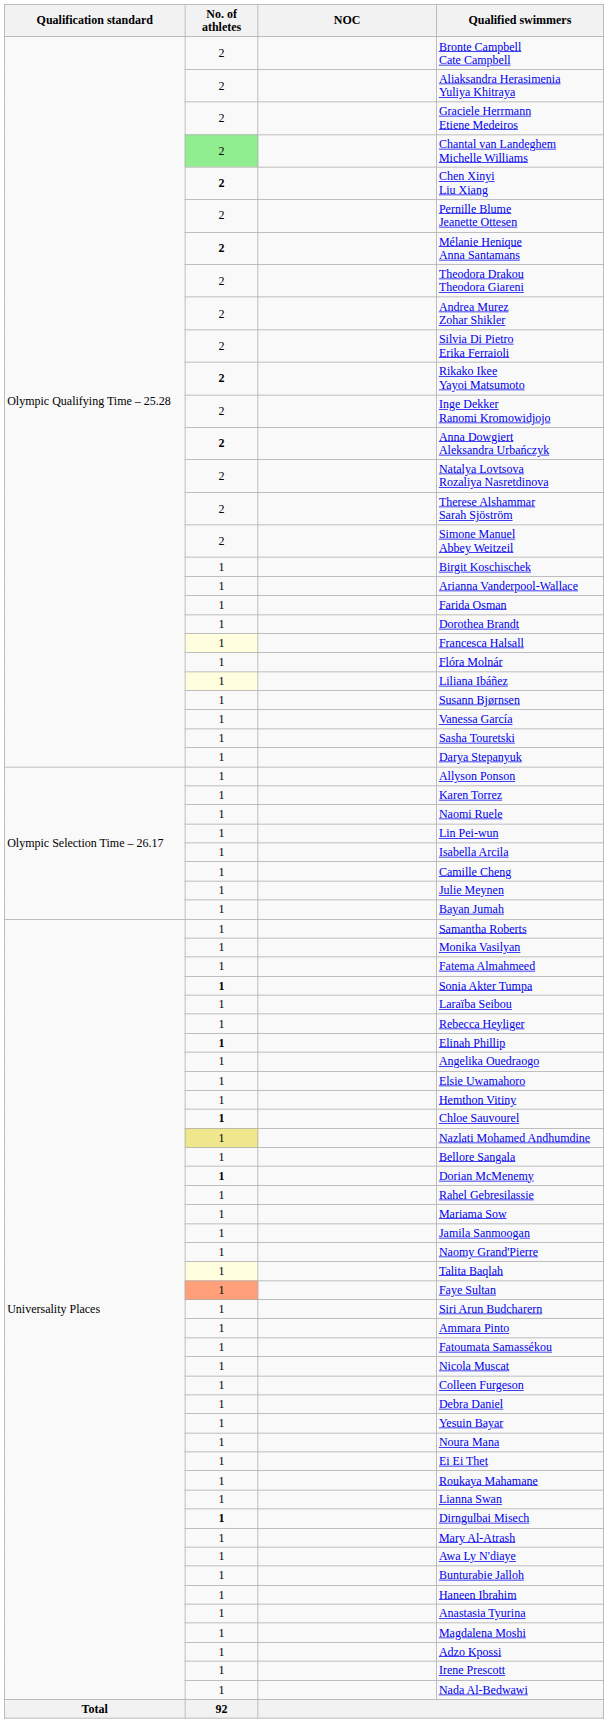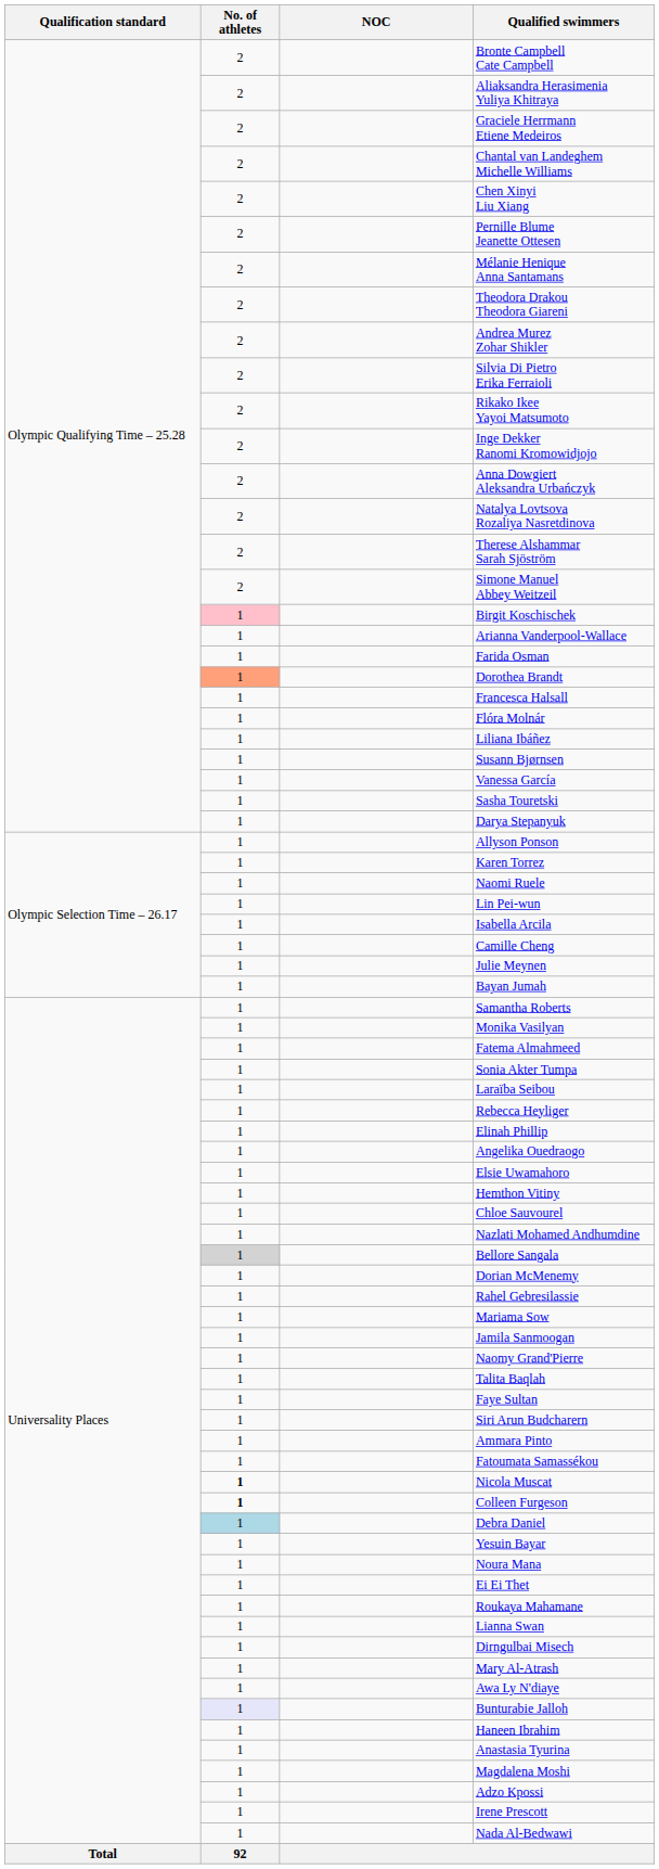Chantal van Landeghem Michelle Williams | No. of athletes: lightgreen background -> no background
Chen Xinyi Liu Xiang | No. of athletes: bold -> normal
Mélanie Henique Anna Santamans | No. of athletes: bold -> normal
Rikako Ikee Yayoi Matsumoto | No. of athletes: bold -> normal
Anna Dowgiert Aleksandra Urbańczyk | No. of athletes: bold -> normal
Birgit Koschischek | No. of athletes: no background -> pink background
Dorothea Brandt | No. of athletes: no background -> lightsalmon background
Francesca Halsall | No. of athletes: lightyellow background -> no background
Liliana Ibáñez | No. of athletes: lightyellow background -> no background
Sonia Akter Tumpa | No. of athletes: bold -> normal
Elinah Phillip | No. of athletes: bold -> normal
Chloe Sauvourel | No. of athletes: bold -> normal
Nazlati Mohamed Andhumdine | No. of athletes: khaki background -> no background
Bellore Sangala | No. of athletes: no background -> lightgrey background
Dorian McMenemy | No. of athletes: bold -> normal
Talita Baqlah | No. of athletes: lightyellow background -> no background
Faye Sultan | No. of athletes: lightsalmon background -> no background
Nicola Muscat | No. of athletes: normal -> bold
Colleen Furgeson | No. of athletes: normal -> bold
Debra Daniel | No. of athletes: no background -> lightblue background
Dirngulbai Misech | No. of athletes: bold -> normal
Bunturabie Jalloh | No. of athletes: no background -> lavender background
